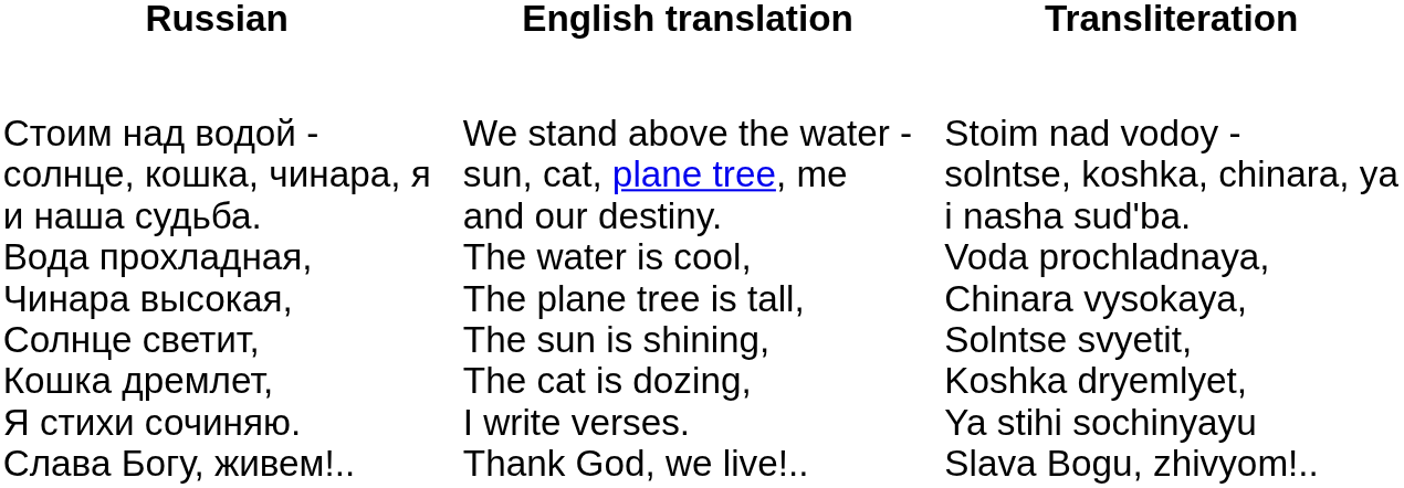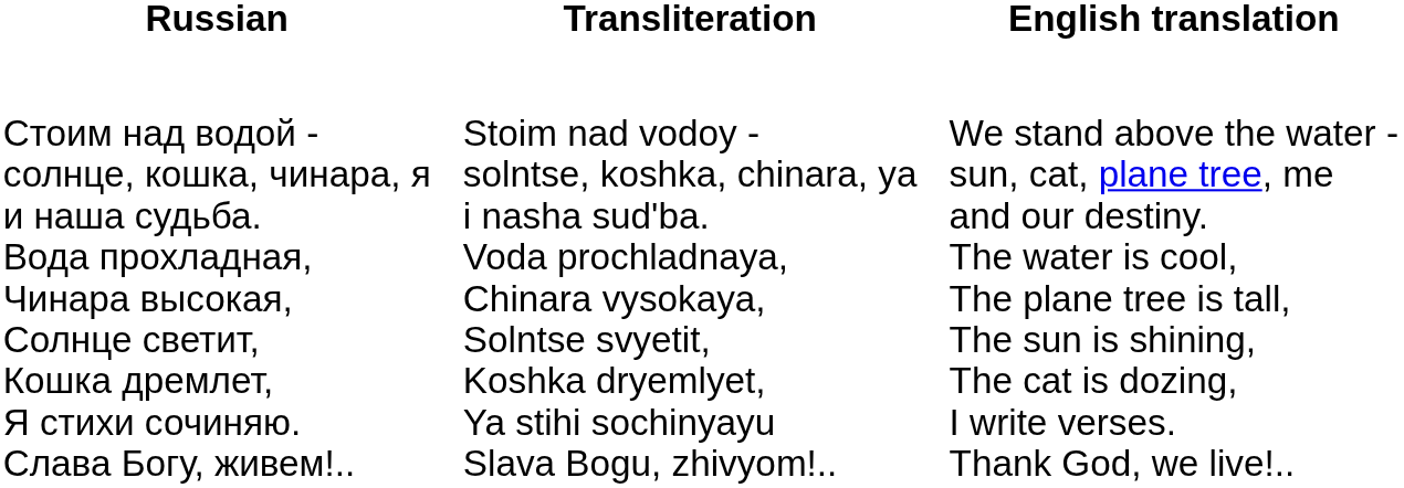columns swapped: Transliteration <-> English translation
